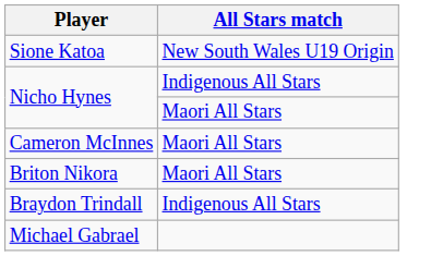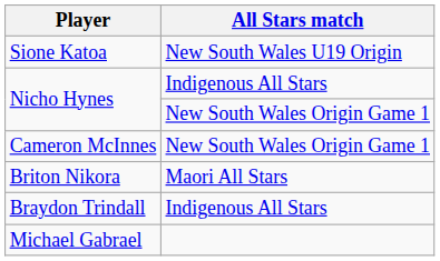row 4 | All Stars match: Maori All Stars -> New South Wales Origin Game 1
row 5 | All Stars match: Maori All Stars -> New South Wales Origin Game 1
